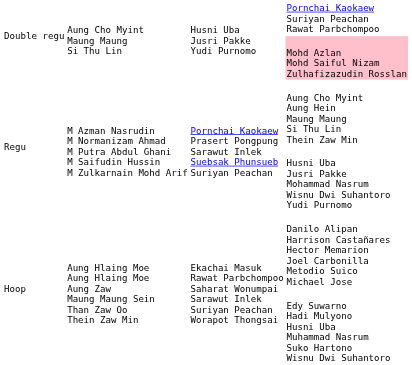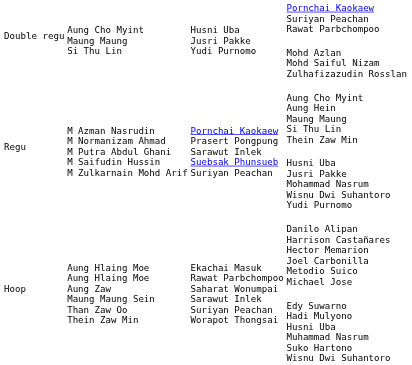Mohd Azlan Mohd Saiful Nizam Zulhafizazudin Rosslan | column 4: pink background -> no background
